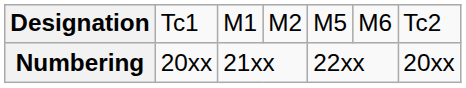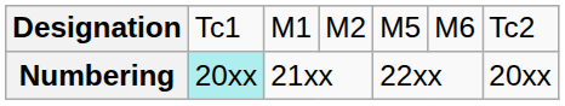Numbering | column 2: no background -> paleturquoise background
